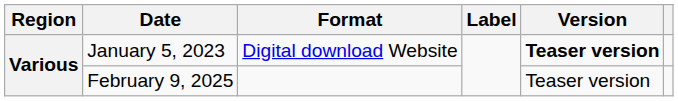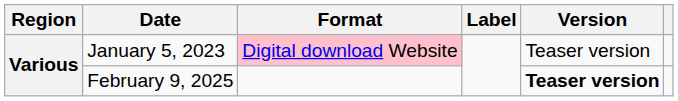January 5, 2023 | Format: no background -> pink background
January 5, 2023 | Version: bold -> normal
February 9, 2025 | Version: normal -> bold
